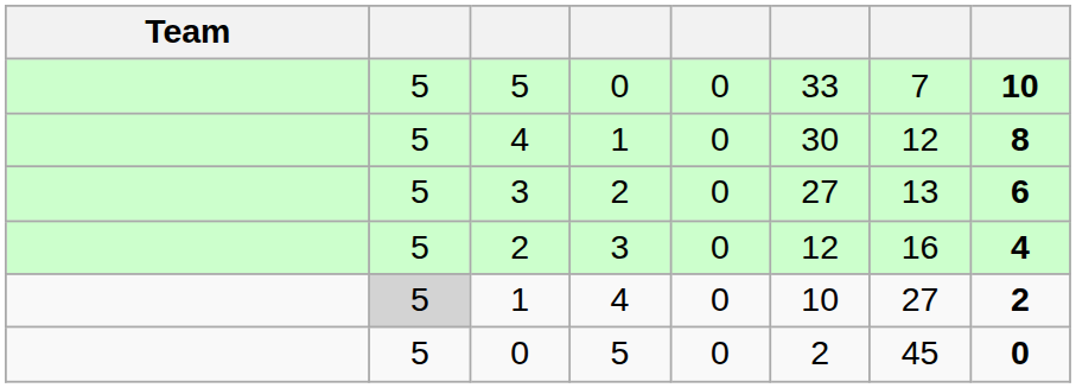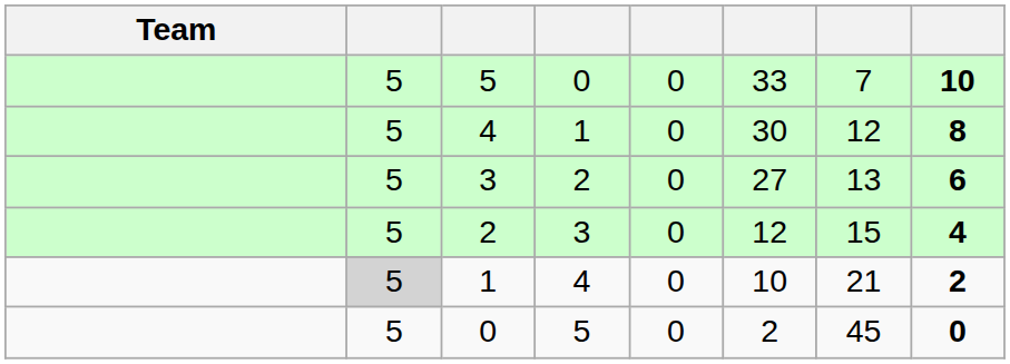row 5 | column 7: 16 -> 15
row 6 | column 7: 27 -> 21
